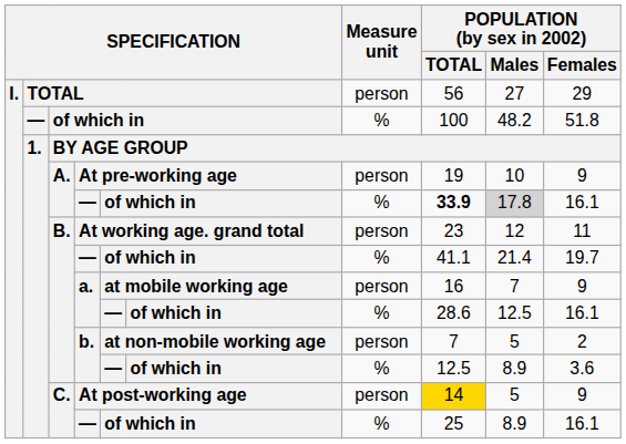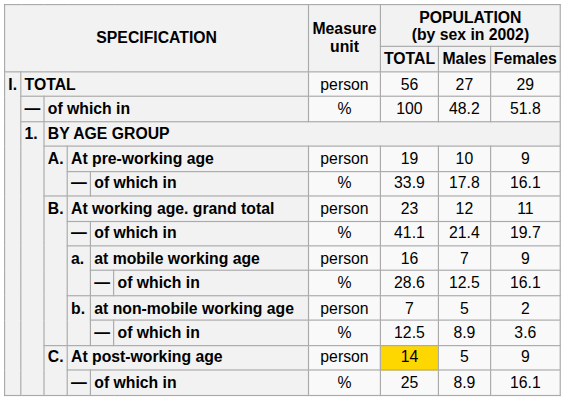A. / — | POPULATION (by sex in 2002) / TOTAL: bold -> normal
A. / — | POPULATION (by sex in 2002) / Males: lightgrey background -> no background
